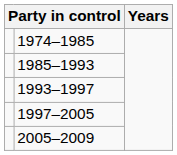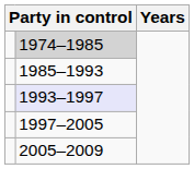1974–1985 | column 2: no background -> lightgrey background
1993–1997 | column 2: no background -> lavender background
